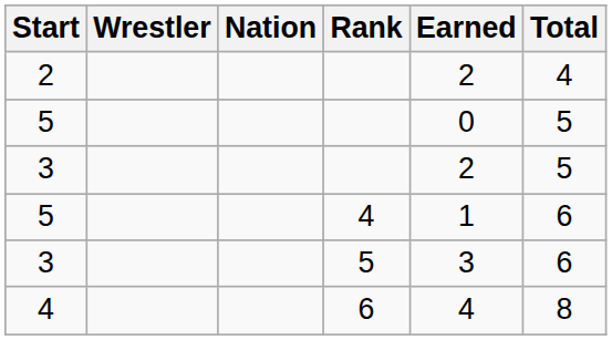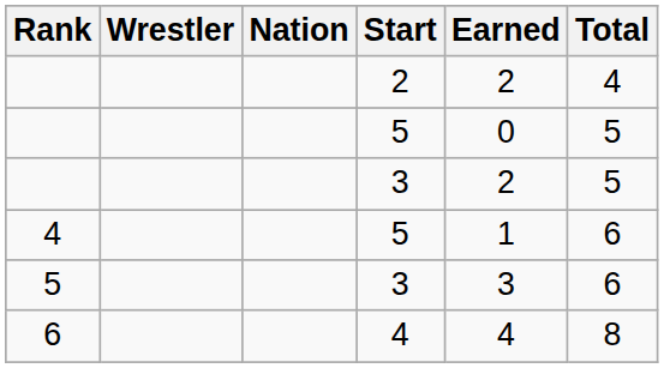columns swapped: Rank <-> Start
